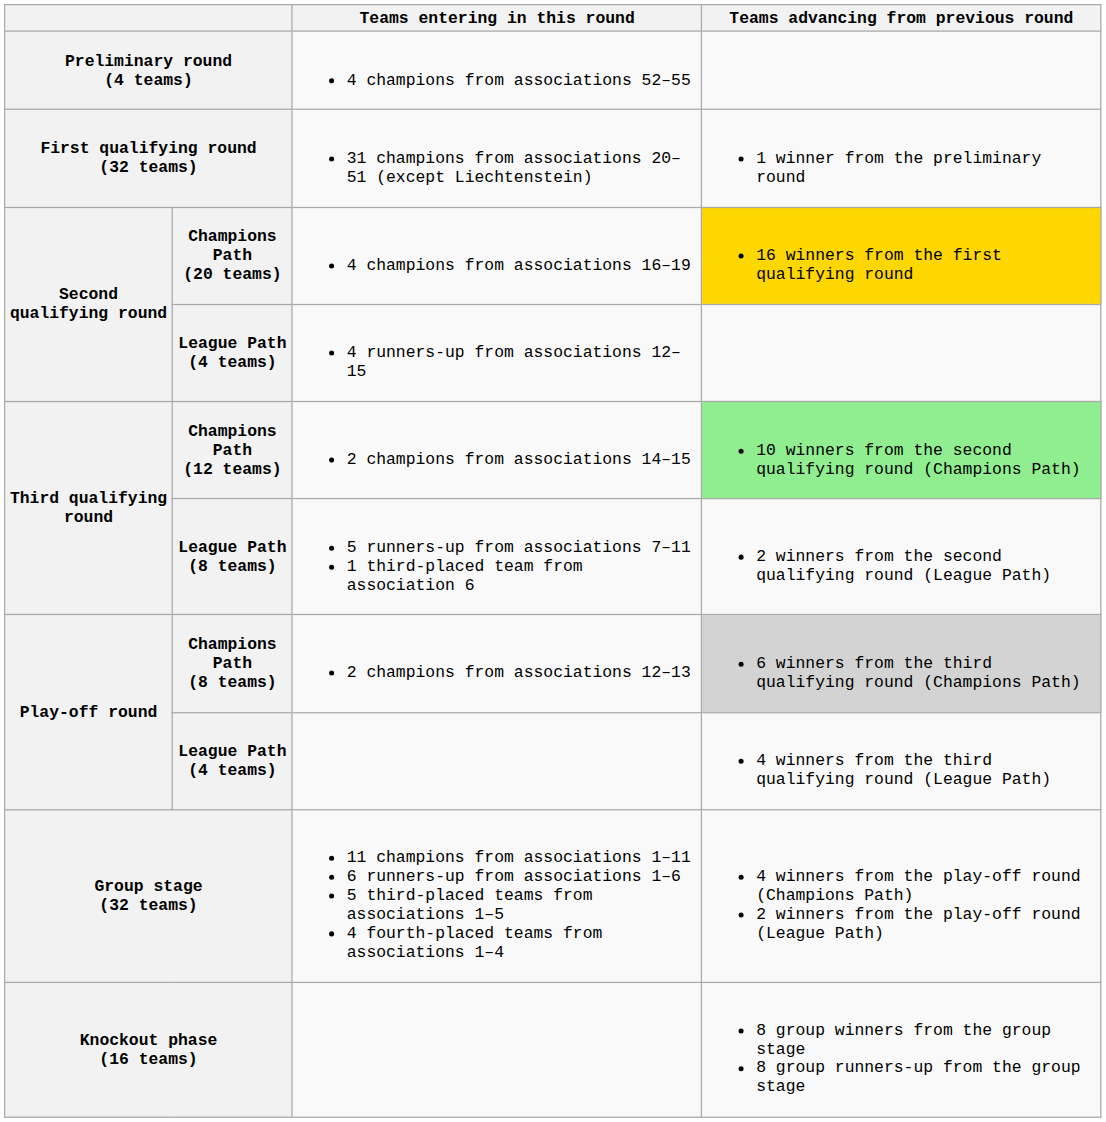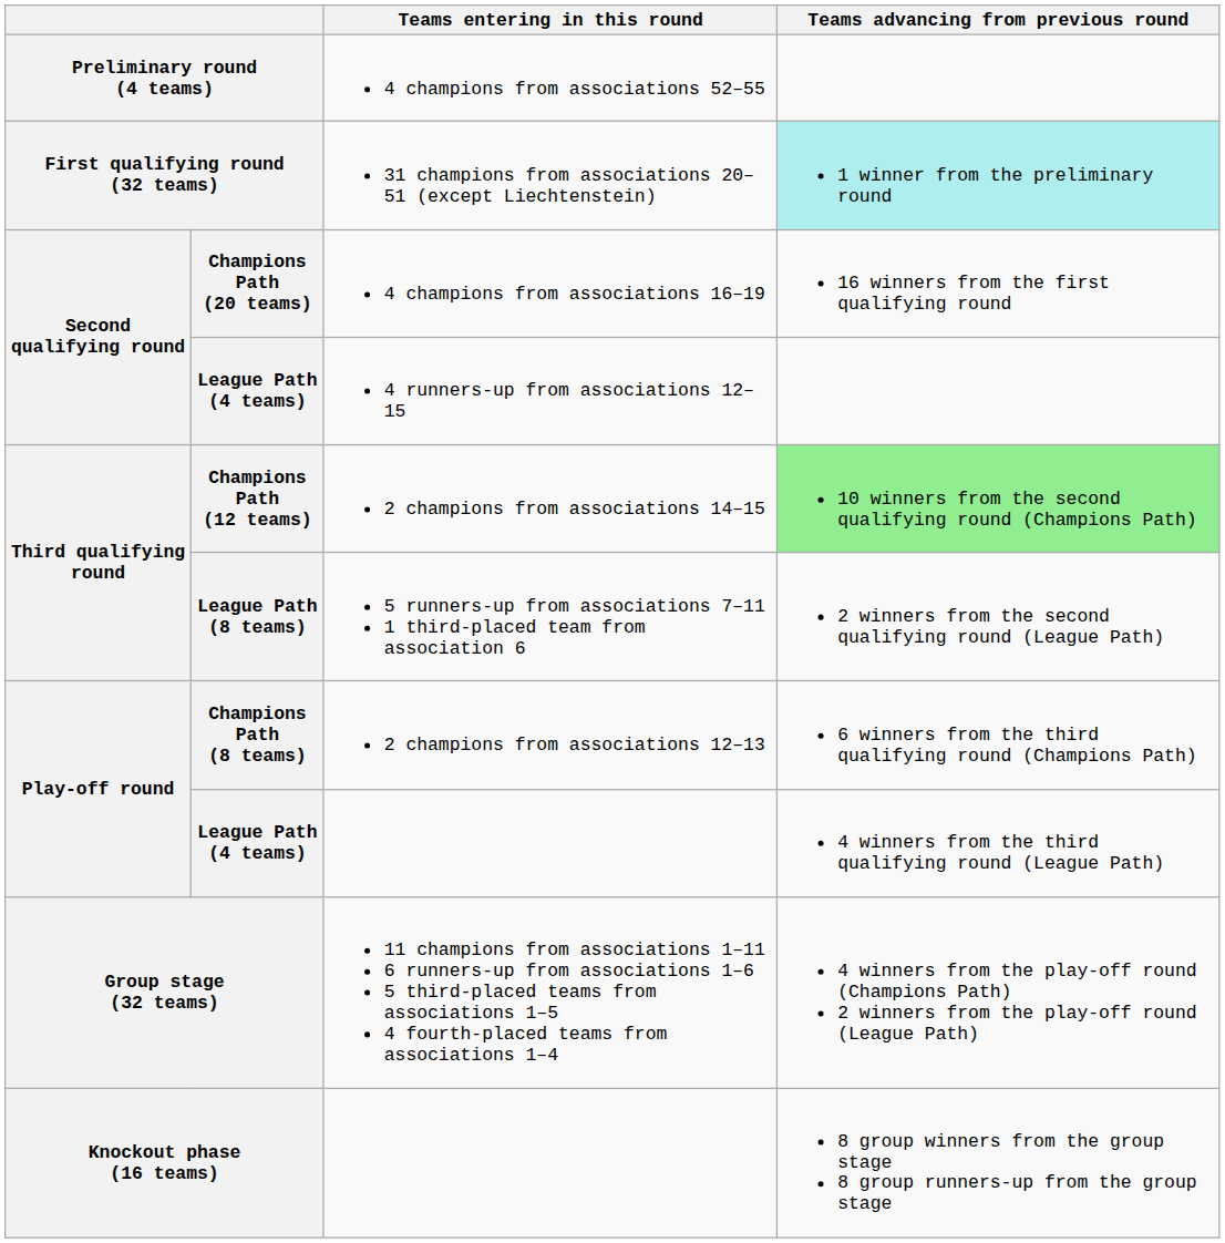First qualifying round (32 teams) | Teams advancing from previous round: no background -> paleturquoise background
Champions Path (20 teams) | Teams advancing from previous round: gold background -> no background
Champions Path (8 teams) | Teams advancing from previous round: lightgrey background -> no background
